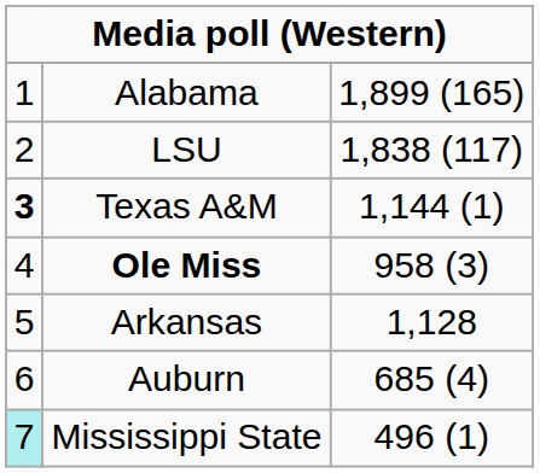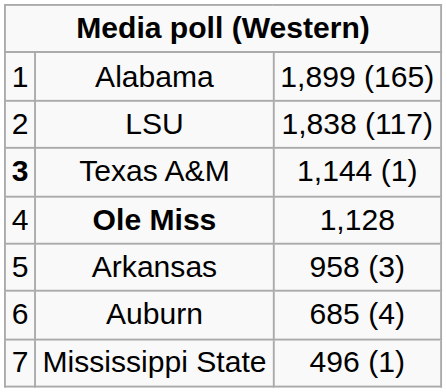Ole Miss | column 3: 958 (3) -> 1,128
Arkansas | column 3: 1,128 -> 958 (3)
Mississippi State | column 1: paleturquoise background -> no background
